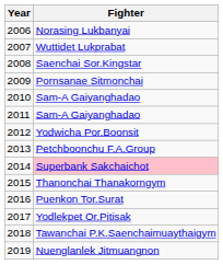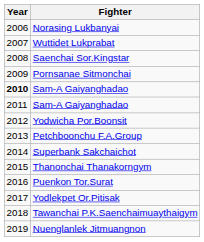row 6 | Year: normal -> bold
row 10 | Fighter: pink background -> no background
